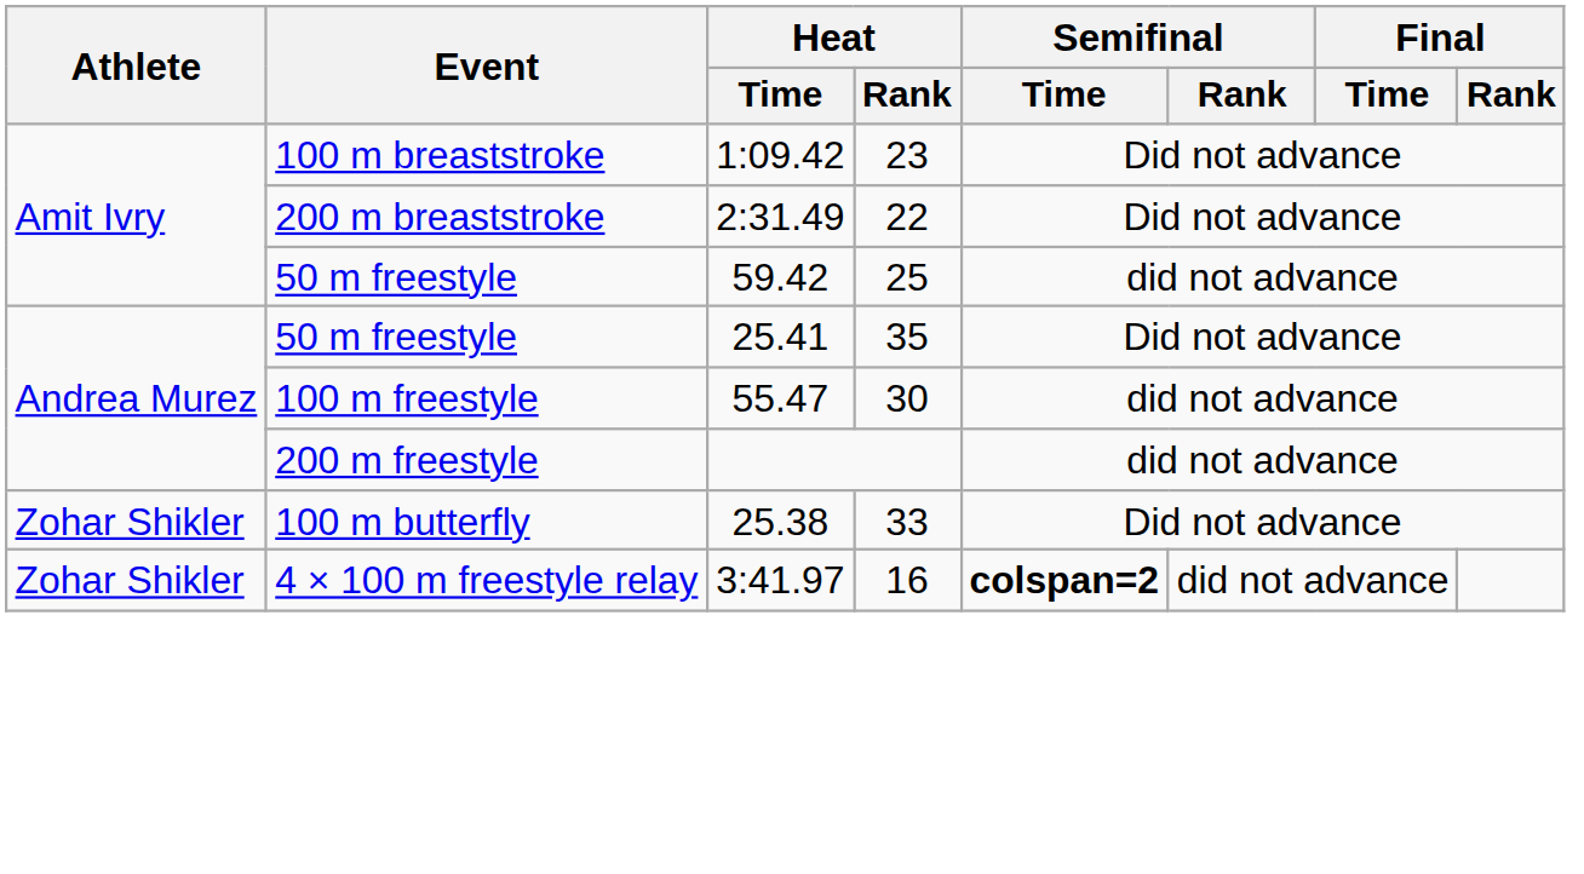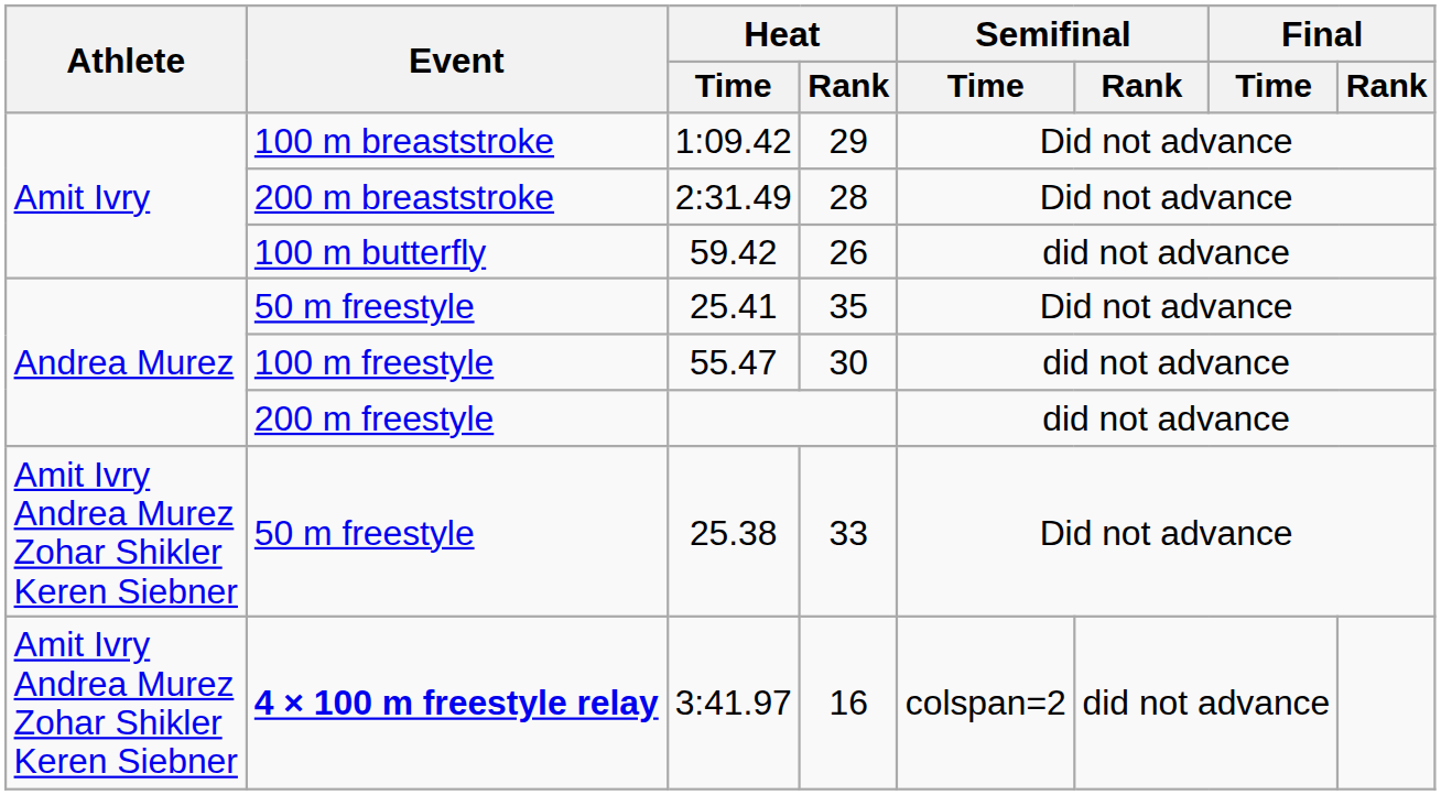1:09.42 | Heat / Rank: 23 -> 29
2:31.49 | Heat / Rank: 22 -> 28
59.42 | Event: 50 m freestyle -> 100 m butterfly
59.42 | Heat / Rank: 25 -> 26
25.38 | Athlete: Zohar Shikler -> Amit Ivry Andrea Murez Zohar Shikler Keren Siebner
25.38 | Event: 100 m butterfly -> 50 m freestyle
3:41.97 | Athlete: Zohar Shikler -> Amit Ivry Andrea Murez Zohar Shikler Keren Siebner
3:41.97 | Event: normal -> bold
3:41.97 | Semifinal / Time: bold -> normal
